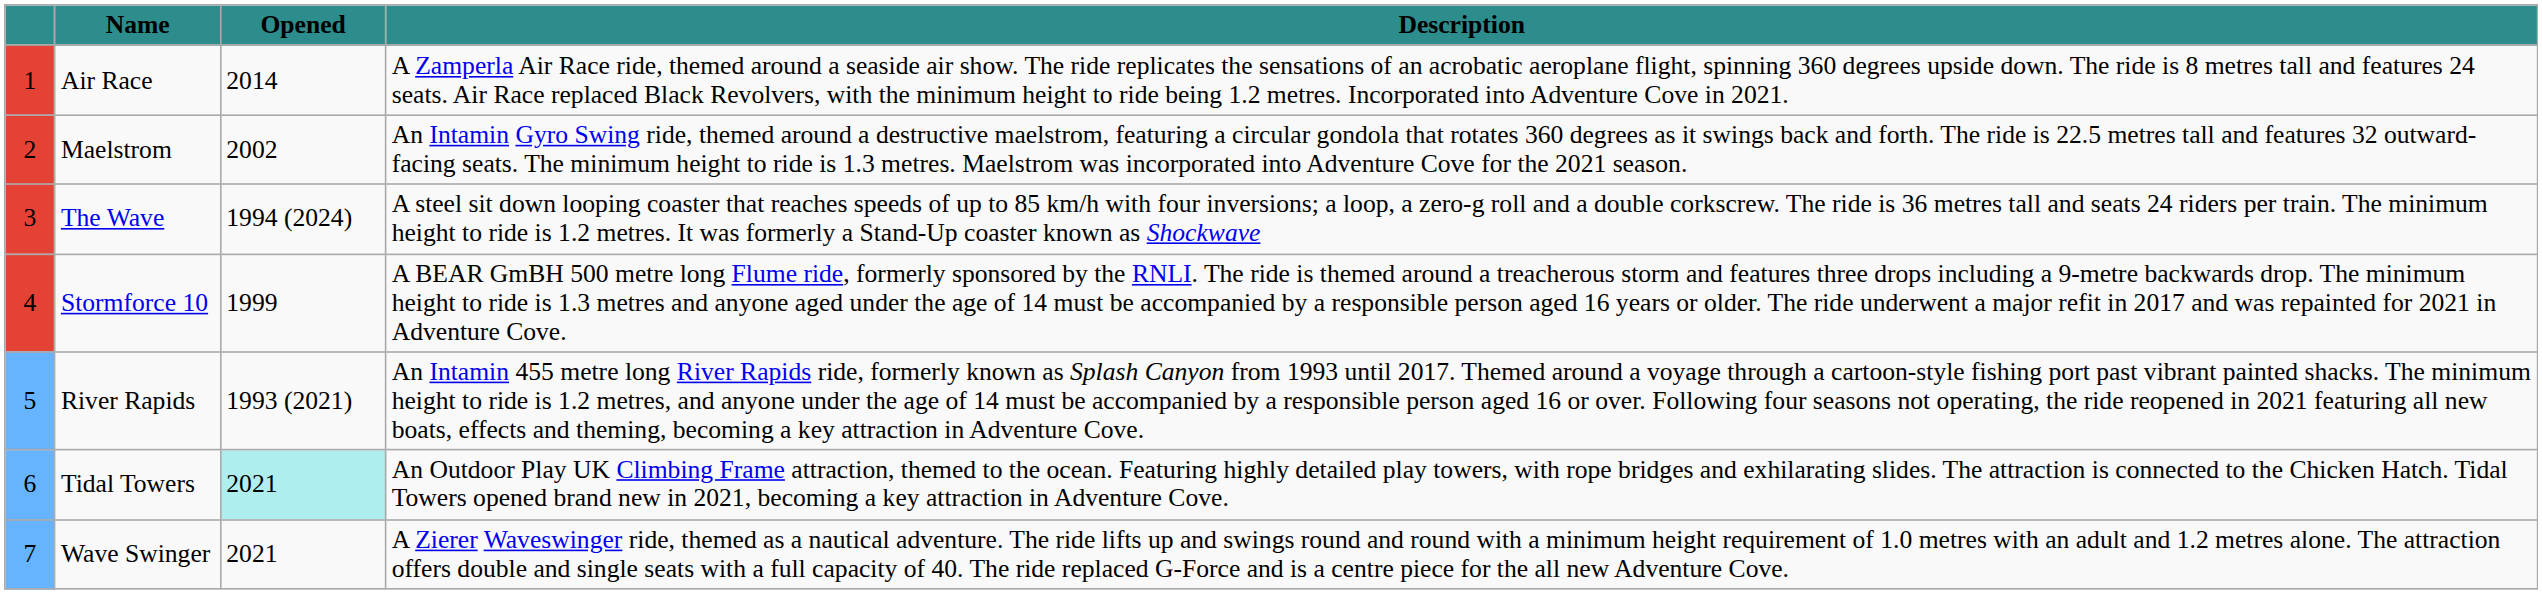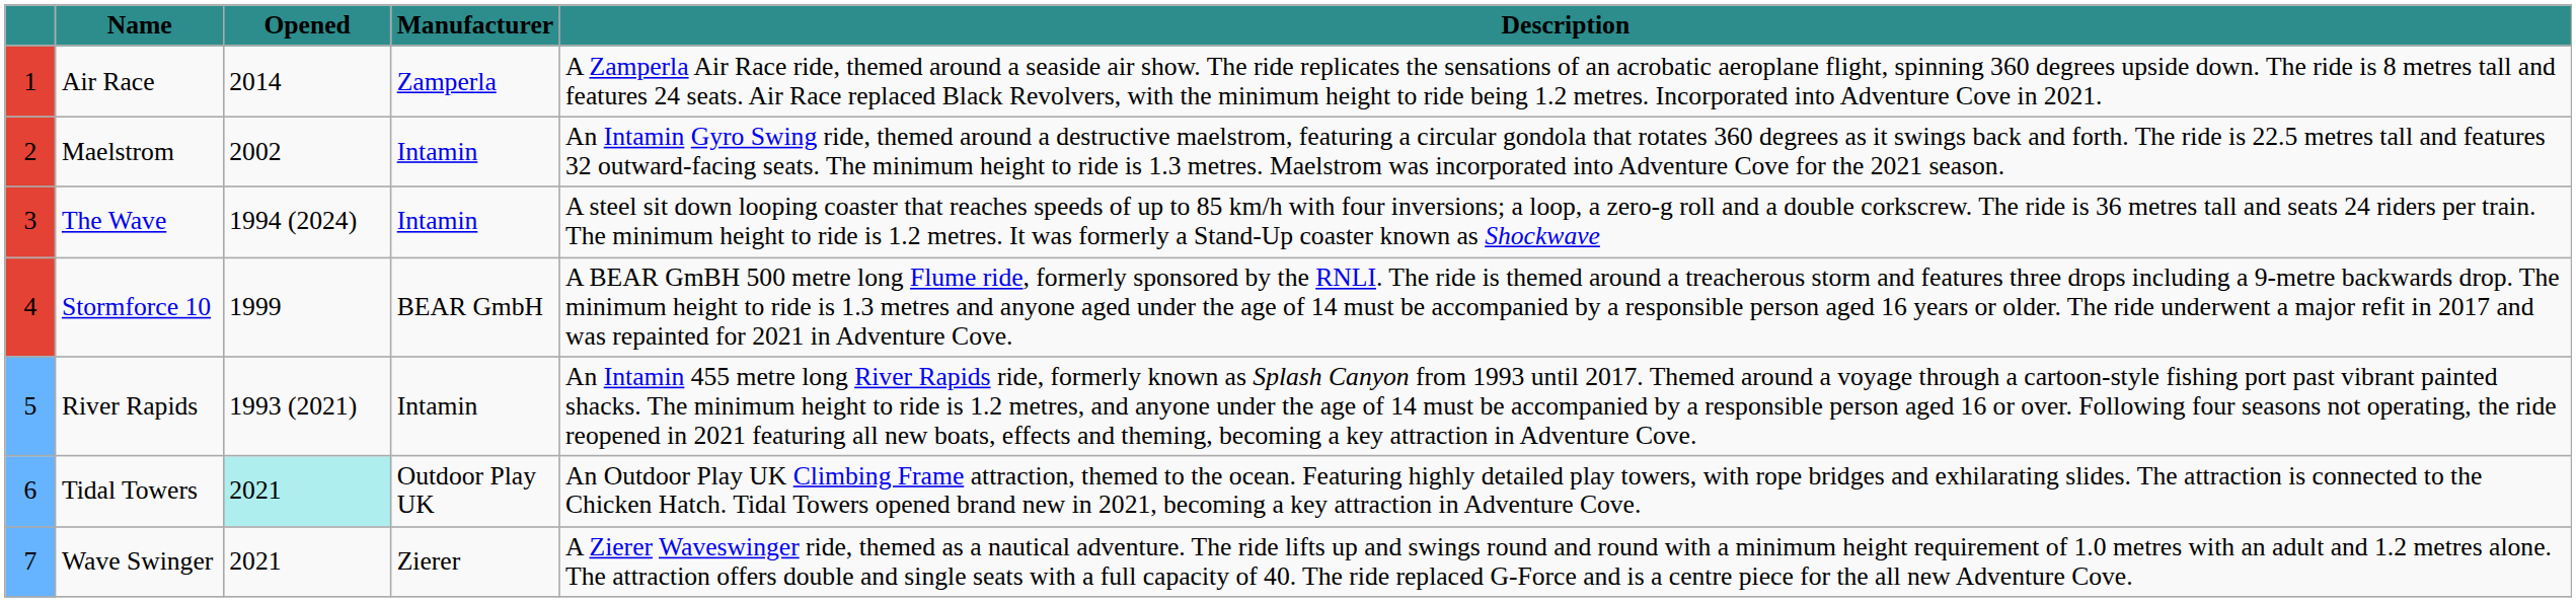+ column: Manufacturer | Zamperla | Intamin | Intamin | BEAR GmbH | Intamin | Outdoor Play UK | Zierer
